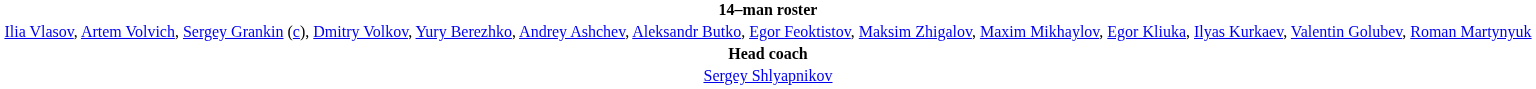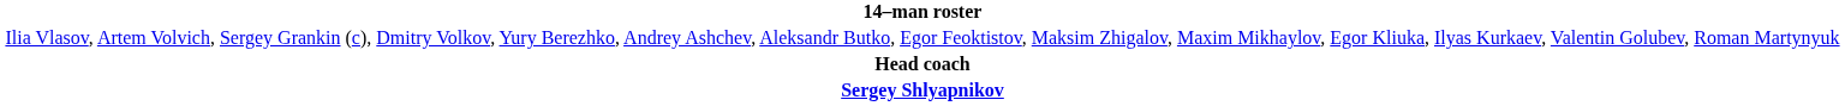row 4 | column 1: normal -> bold
